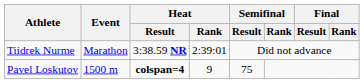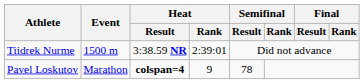Tiidrek Nurme | Event: Marathon -> 1500 m
Pavel Loskutov | Event: 1500 m -> Marathon
Pavel Loskutov | Semifinal / Result: 75 -> 78
